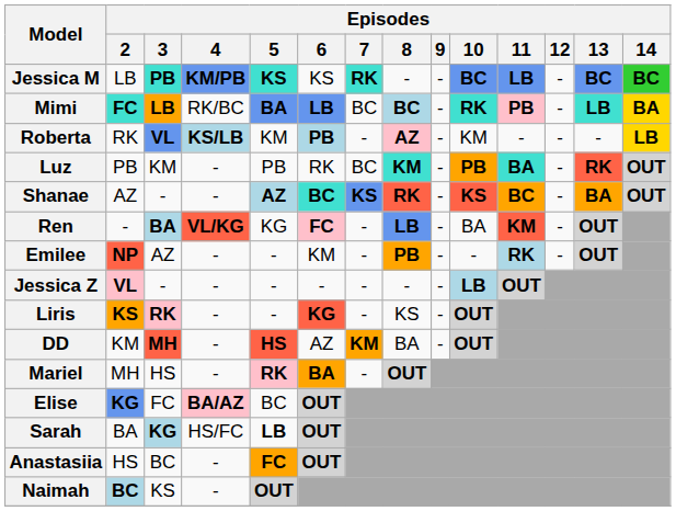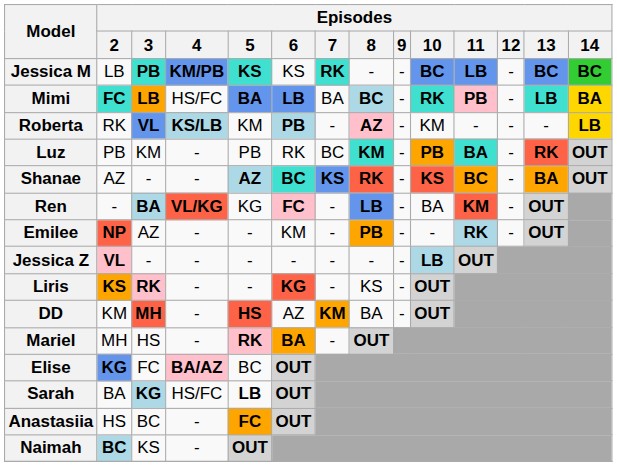Mimi | Episodes / 4: RK/BC -> HS/FC
Mimi | Episodes / 7: BC -> BA
